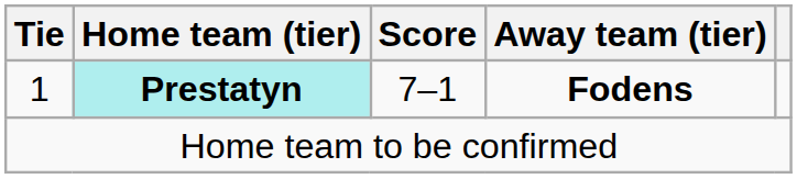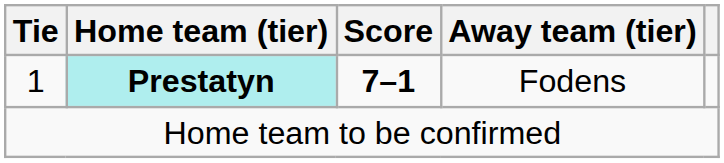1 | Score: normal -> bold
1 | Away team (tier): bold -> normal
